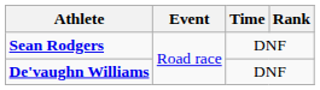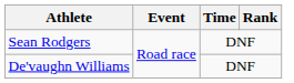Sean Rodgers | Athlete: bold -> normal
De'vaughn Williams | Athlete: bold -> normal
